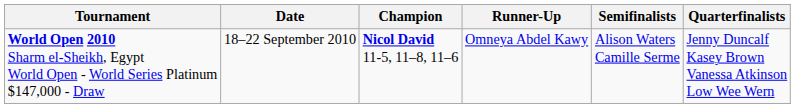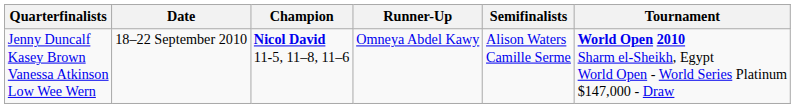columns swapped: Tournament <-> Quarterfinalists
